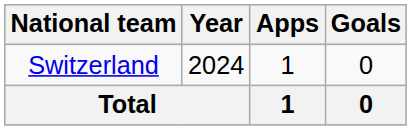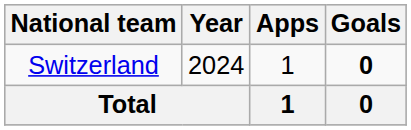Switzerland | Goals: normal -> bold
